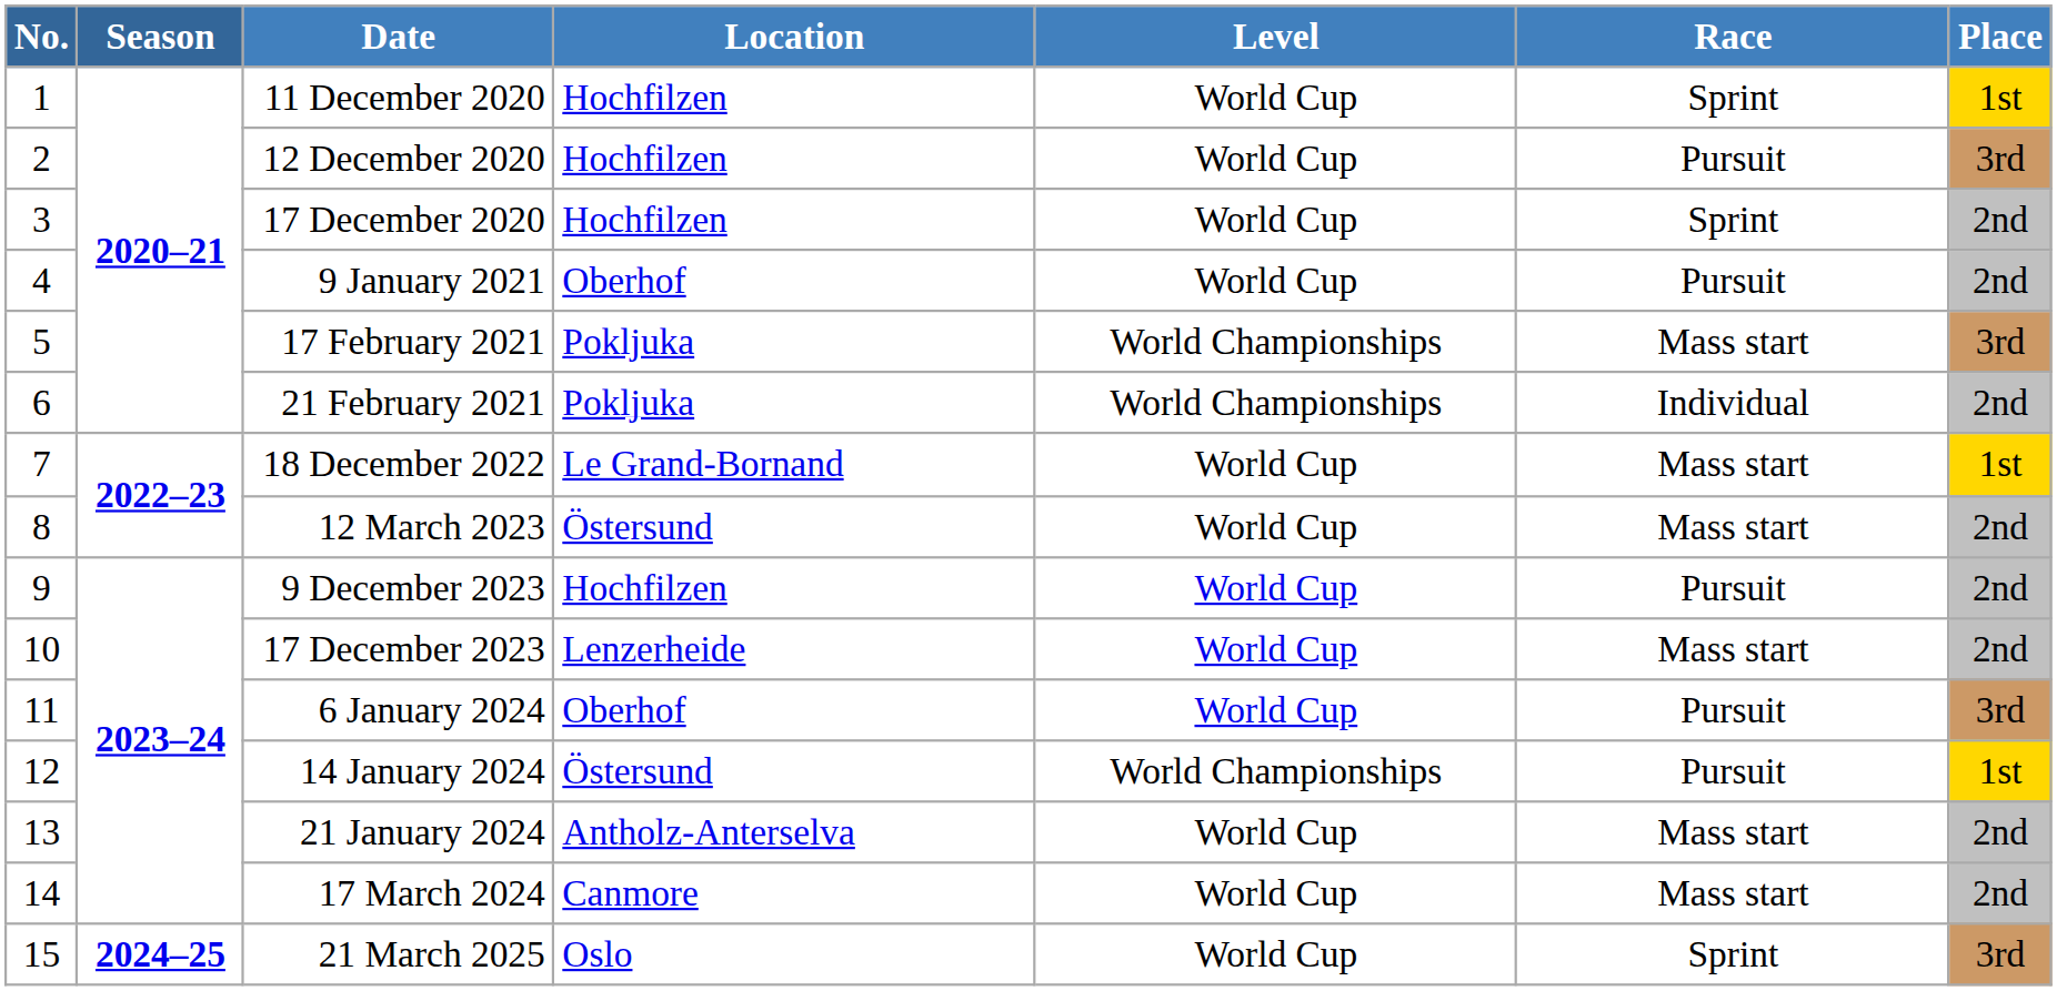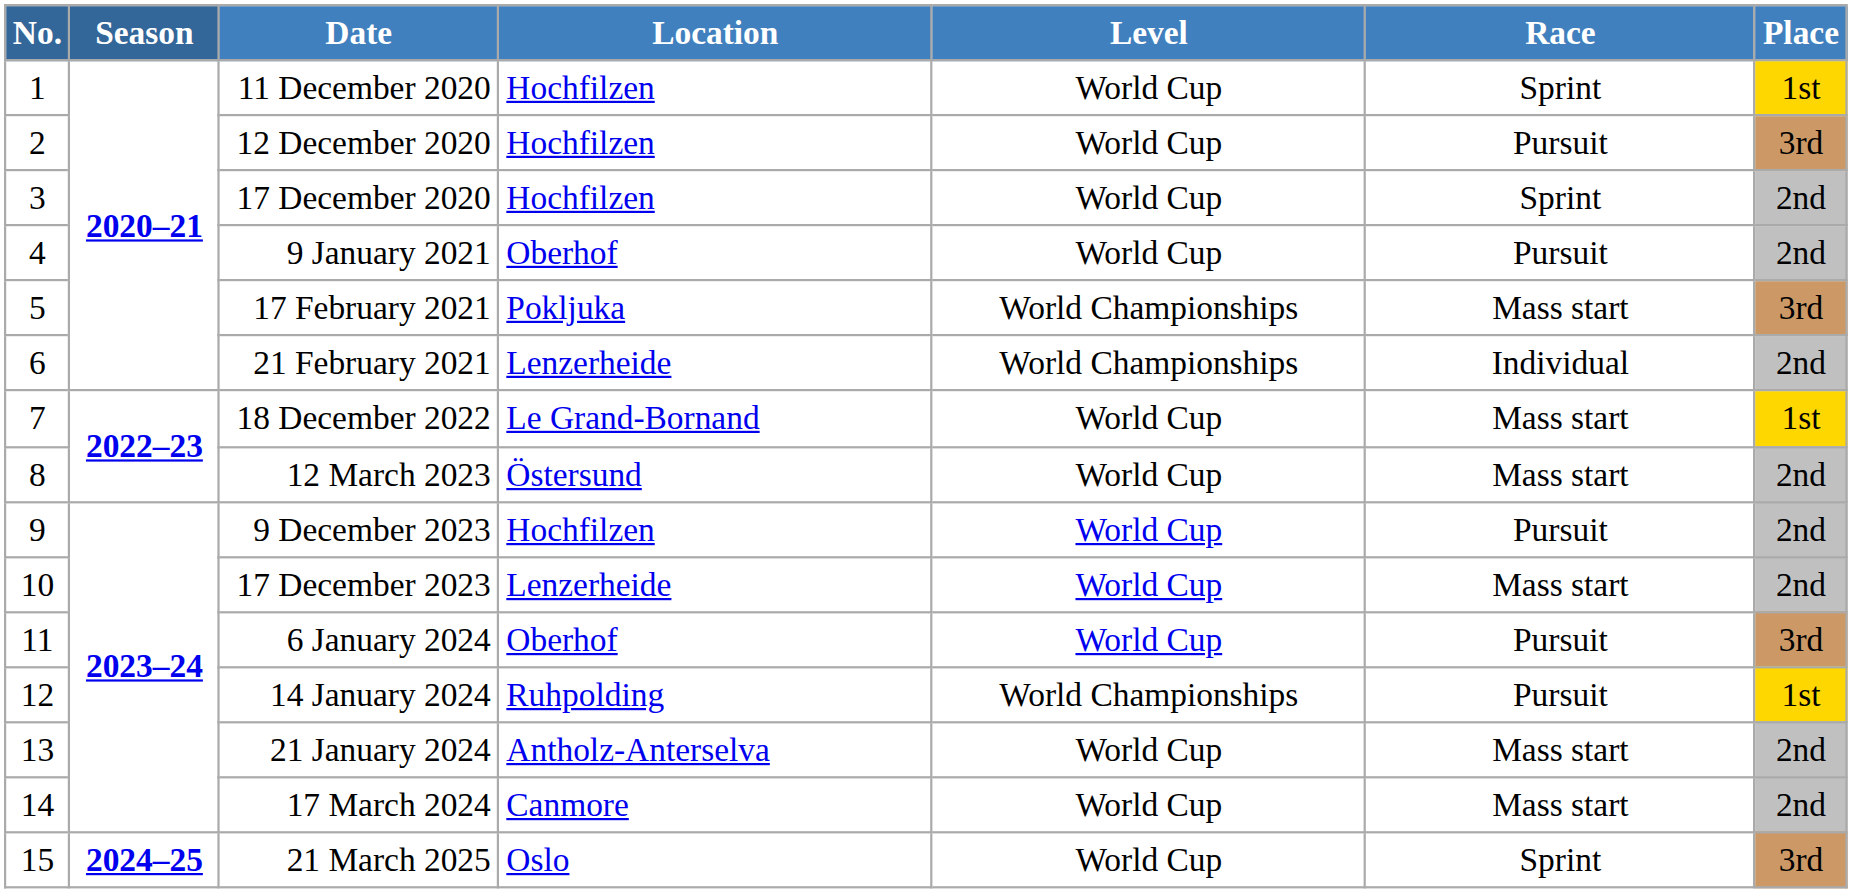21 February 2021 | Location: Pokljuka -> Lenzerheide
14 January 2024 | Location: Östersund -> Ruhpolding
